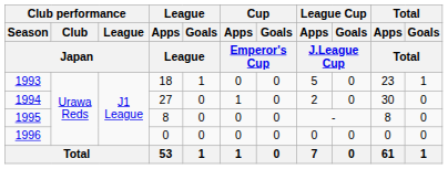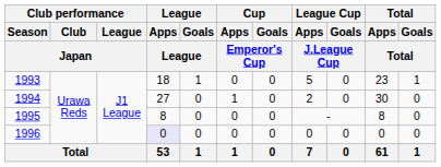1996 | League / Apps / League: no background -> lavender background
